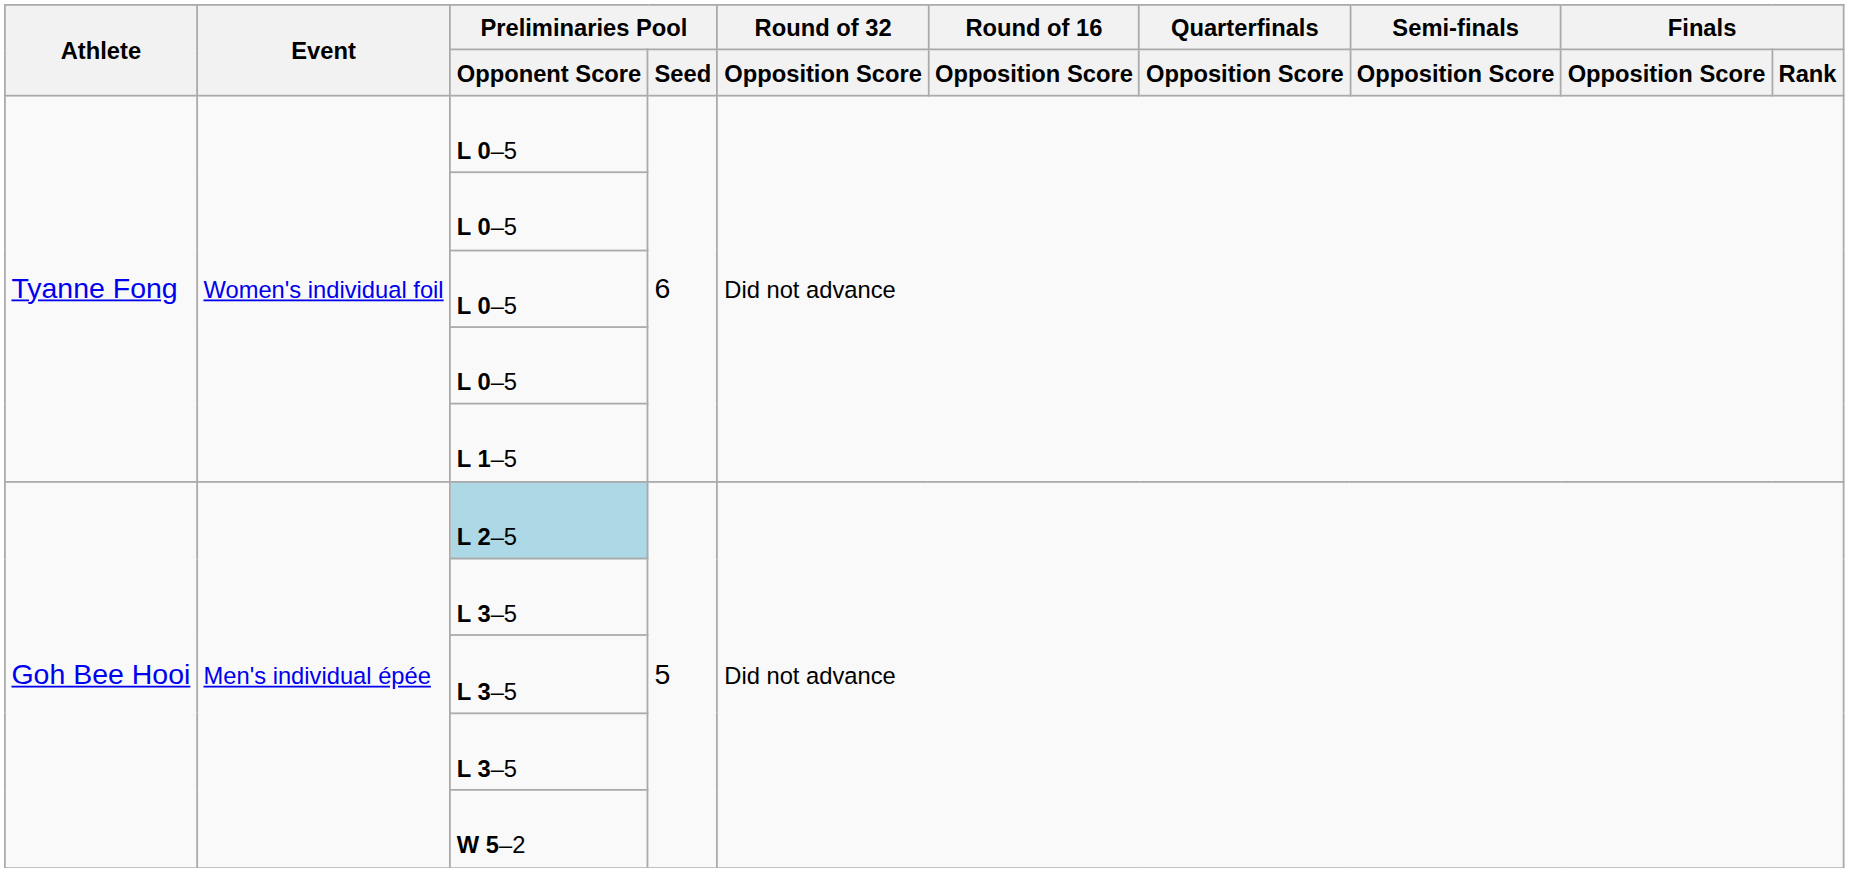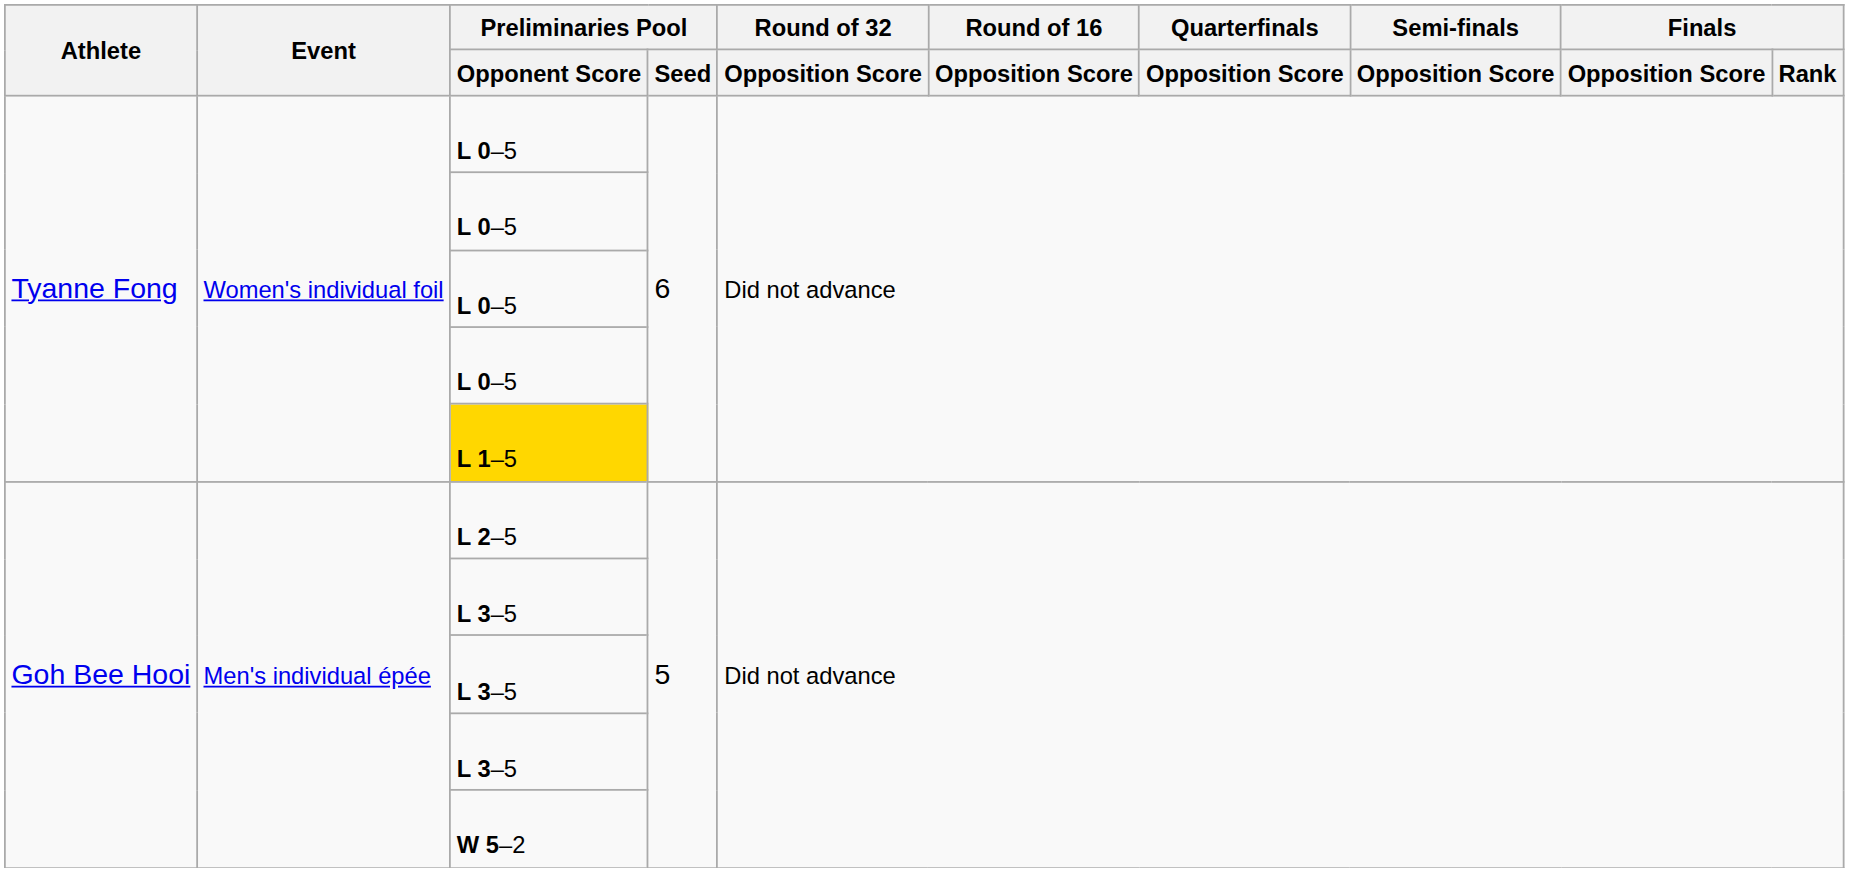L 1–5 | Preliminaries Pool / Opponent Score: no background -> gold background
L 2–5 | Preliminaries Pool / Opponent Score: lightblue background -> no background
